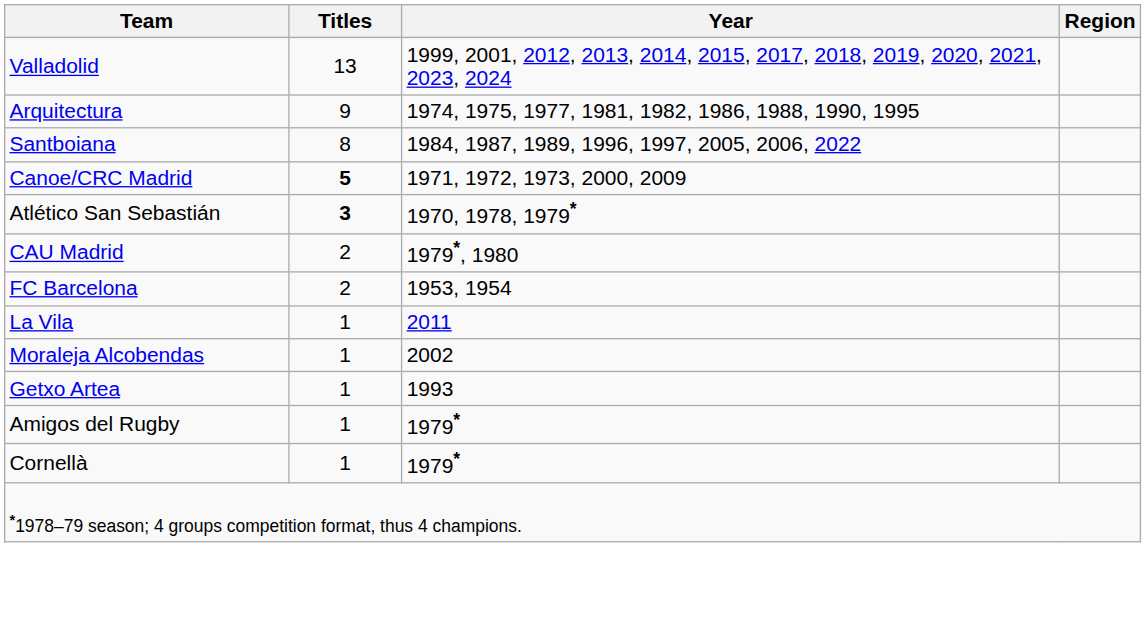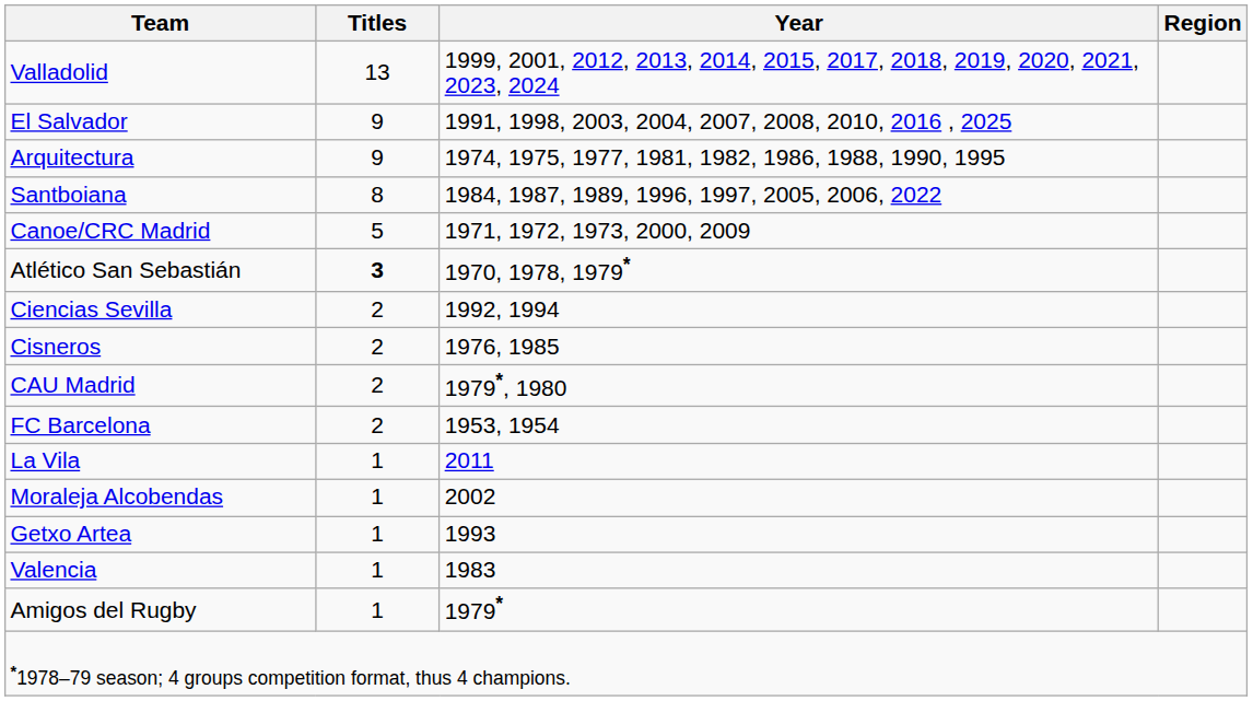+ row: El Salvador | 9 | 1991, 1998, 2003, 2004, 2007, 2008, 2010, 2016 , 2025
Canoe/CRC Madrid | Titles: bold -> normal
+ row: Ciencias Sevilla | 2 | 1992, 1994
+ row: Cisneros | 2 | 1976, 1985
+ row: Valencia | 1 | 1983
- row: Cornellà | 1 | 1979*
